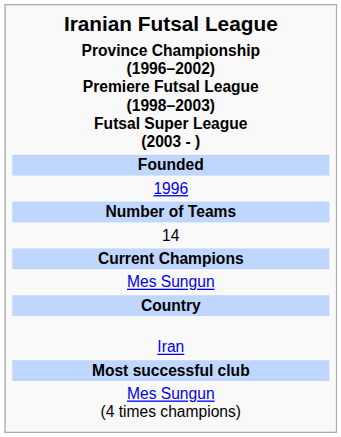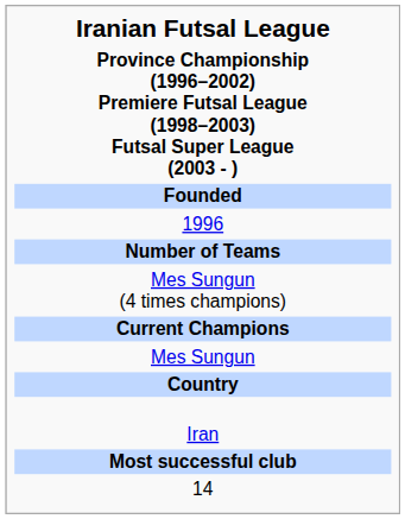row 6 | column 1: 14 -> Mes Sungun (4 times champions)
row 12 | column 1: Mes Sungun (4 times champions) -> 14
